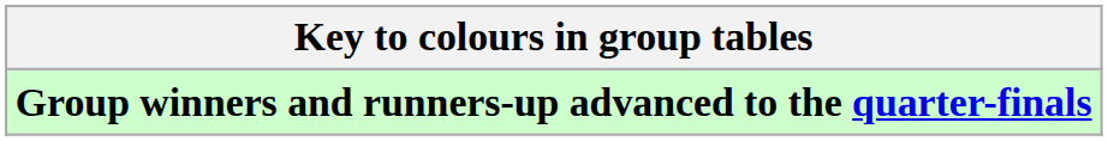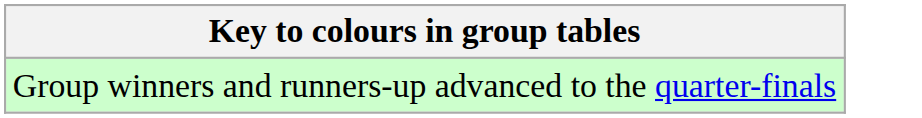row 2 | column 1: bold -> normal
